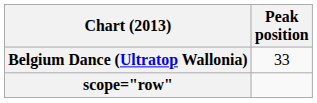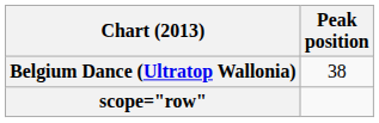Belgium Dance (Ultratop Wallonia) | Peak position: 33 -> 38
